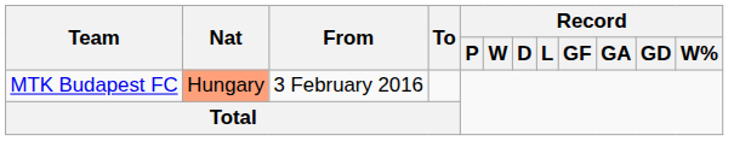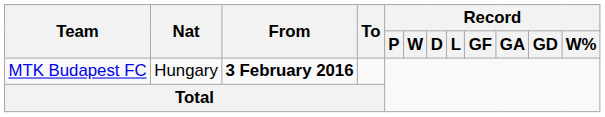MTK Budapest FC | Nat: lightsalmon background -> no background
MTK Budapest FC | From: normal -> bold
